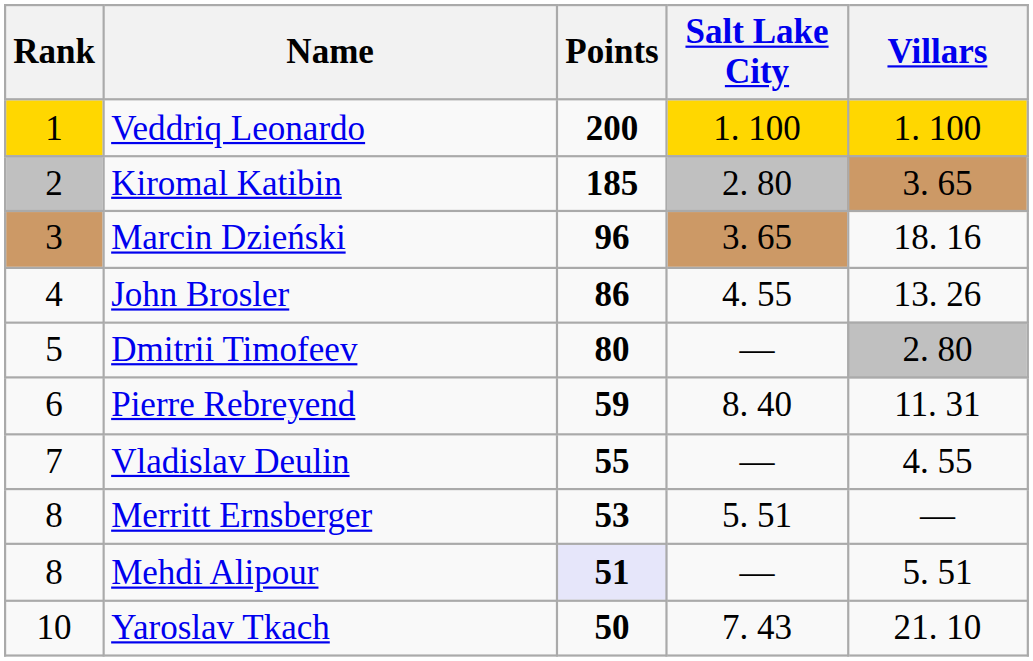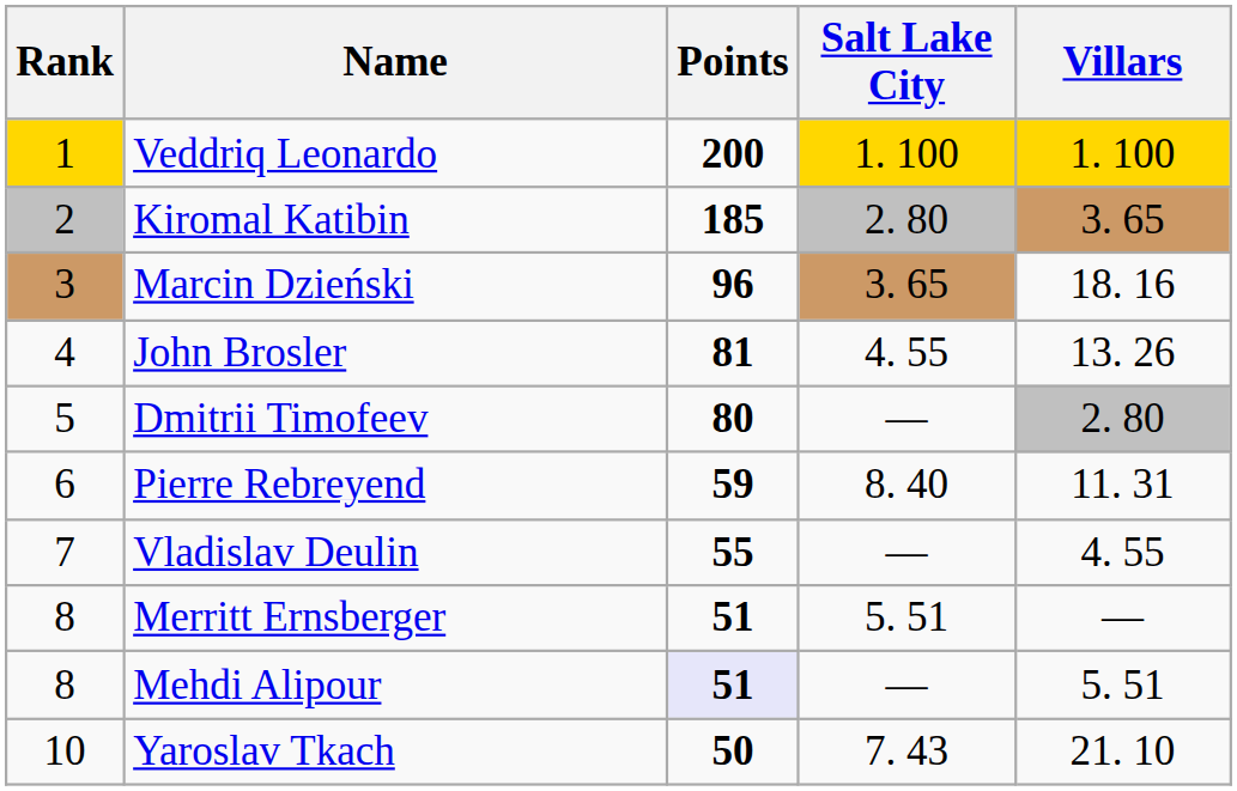John Brosler | Points: 86 -> 81
Merritt Ernsberger | Points: 53 -> 51
